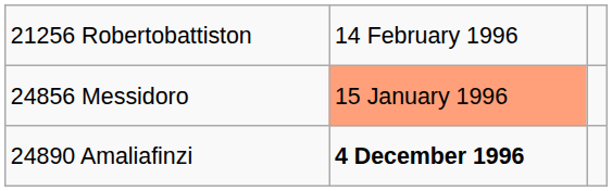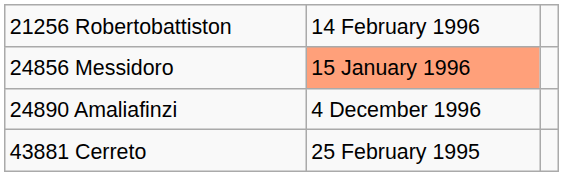24890 Amaliafinzi | column 2: bold -> normal
+ row: 43881 Cerreto | 25 February 1995
